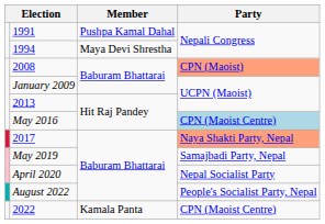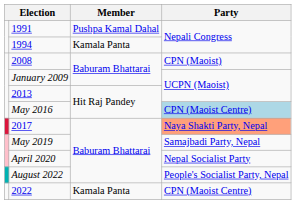1994 | Member: Maya Devi Shrestha -> Kamala Panta
2008 | Party: lightsalmon background -> no background
